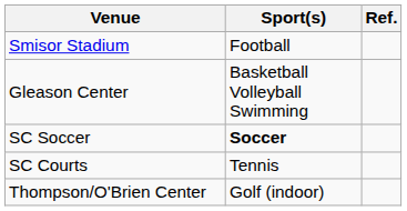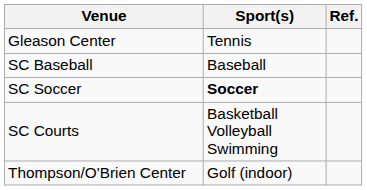- row: Smisor Stadium | Football
Gleason Center | Sport(s): Basketball Volleyball Swimming -> Tennis
+ row: SC Baseball | Baseball
SC Courts | Sport(s): Tennis -> Basketball Volleyball Swimming
